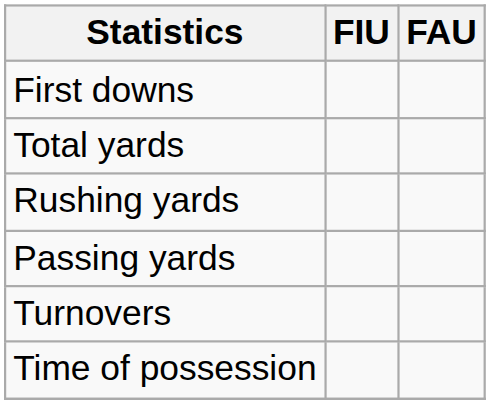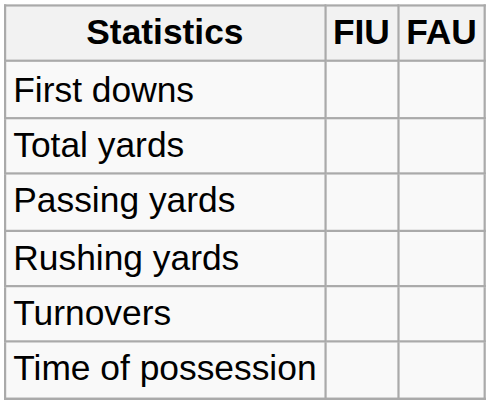rows swapped: Rushing yards <-> Passing yards
